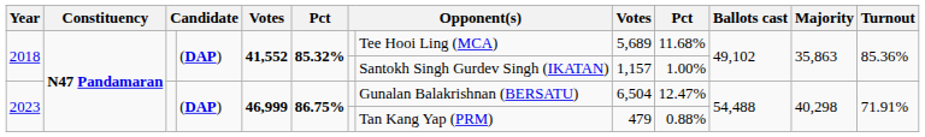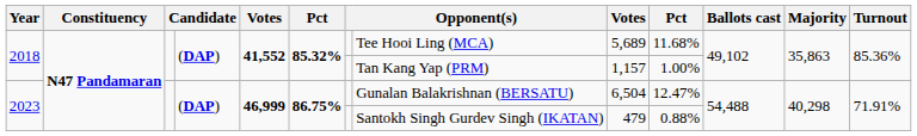row 3 | column 8: Santokh Singh Gurdev Singh (IKATAN) -> Tan Kang Yap (PRM)
row 5 | column 8: Tan Kang Yap (PRM) -> Santokh Singh Gurdev Singh (IKATAN)
